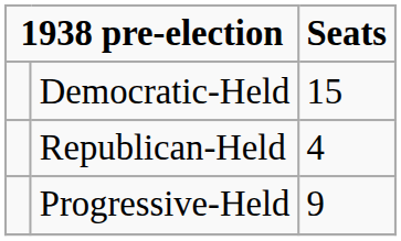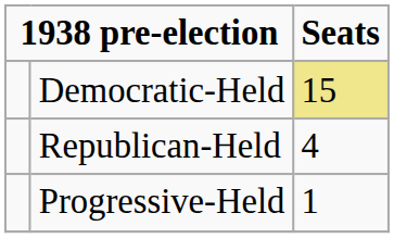Democratic-Held | column 3: no background -> khaki background
Progressive-Held | column 3: 9 -> 1
